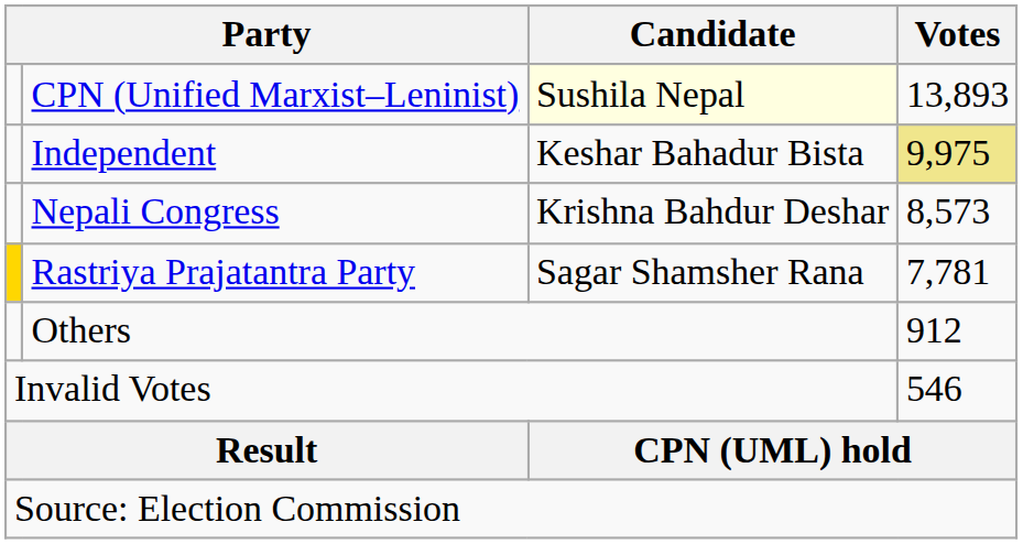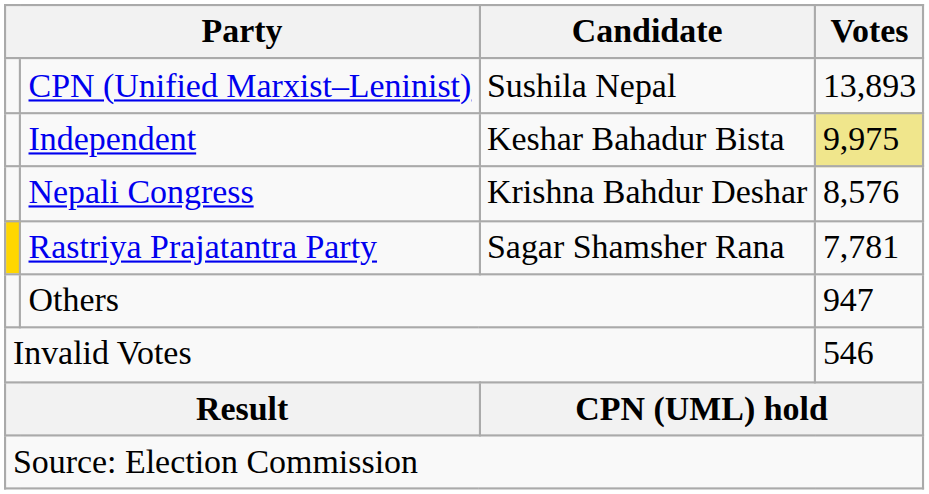CPN (Unified Marxist–Leninist) | Candidate: lightyellow background -> no background
Nepali Congress | Votes: 8,573 -> 8,576
Others | Votes: 912 -> 947
